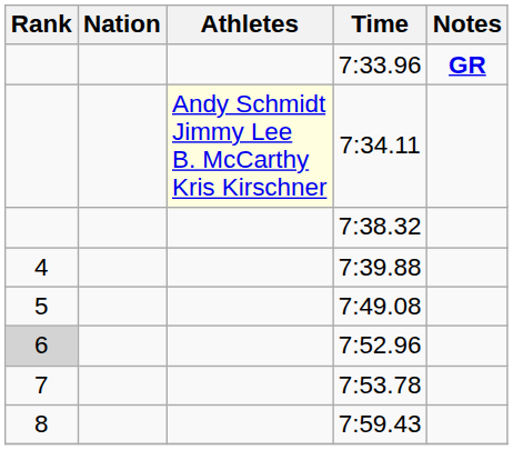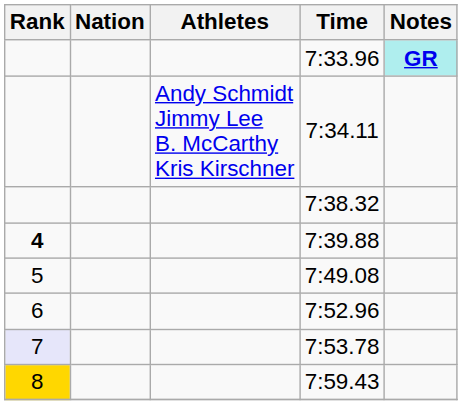7:33.96 | Notes: no background -> paleturquoise background
7:34.11 | Athletes: lightyellow background -> no background
7:39.88 | Rank: normal -> bold
7:52.96 | Rank: lightgrey background -> no background
7:53.78 | Rank: no background -> lavender background
7:59.43 | Rank: no background -> gold background
